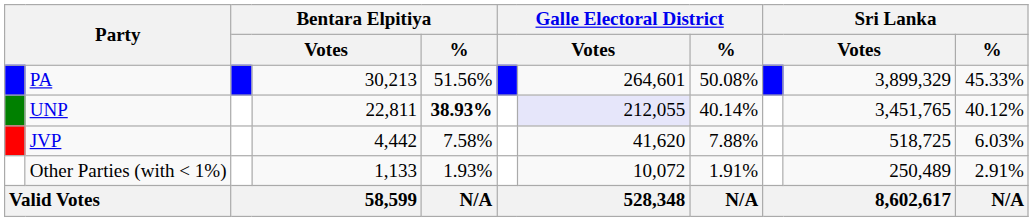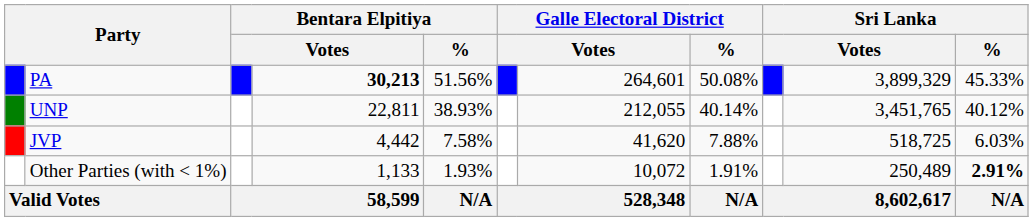PA | column 4: normal -> bold
UNP | Bentara Elpitiya / %: bold -> normal
UNP | column 7: lavender background -> no background
Other Parties (with < 1%) | Sri Lanka / %: normal -> bold
